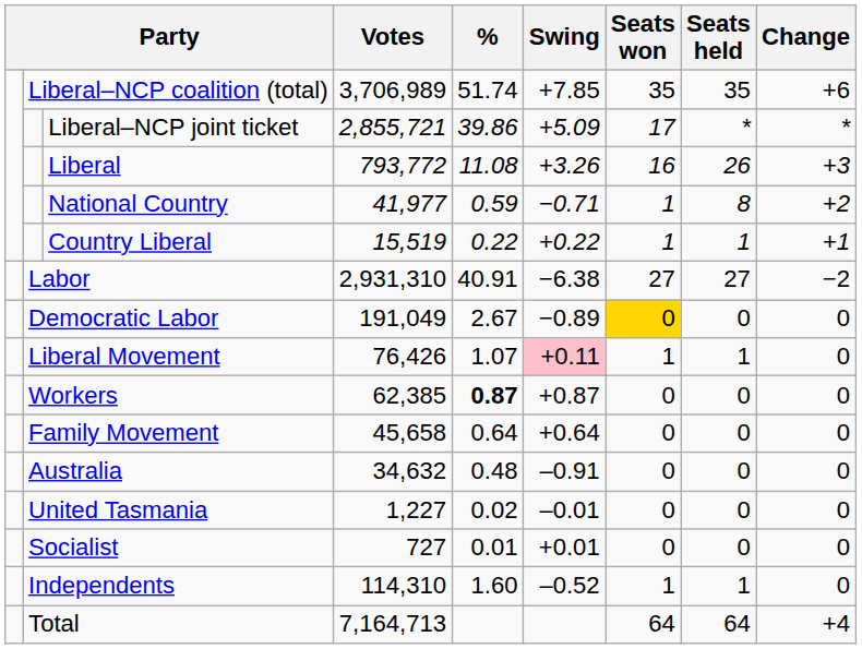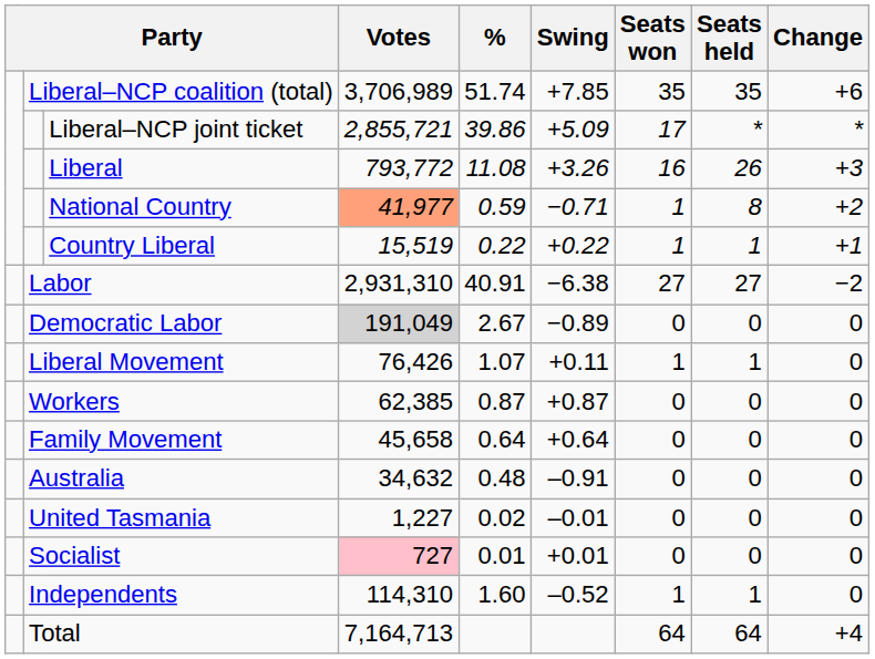National Country | Votes: no background -> lightsalmon background
Democratic Labor | Votes: no background -> lightgrey background
Democratic Labor | Seats won: gold background -> no background
Liberal Movement | Swing: pink background -> no background
Workers | %: bold -> normal
Socialist | Votes: no background -> pink background
